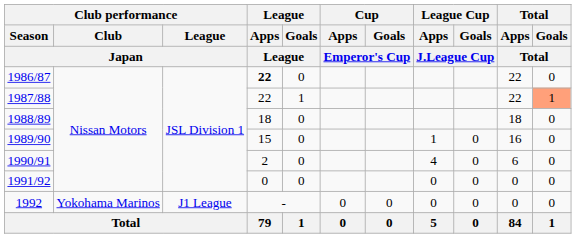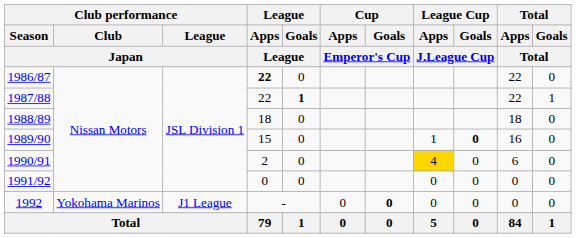1987/88 | League / Goals / League: normal -> bold
1987/88 | Total / Goals / Total: lightsalmon background -> no background
1989/90 | League Cup / Goals / J.League Cup: normal -> bold
1990/91 | League Cup / Apps / J.League Cup: no background -> gold background
1992 | Cup / Goals / Emperor's Cup: normal -> bold
